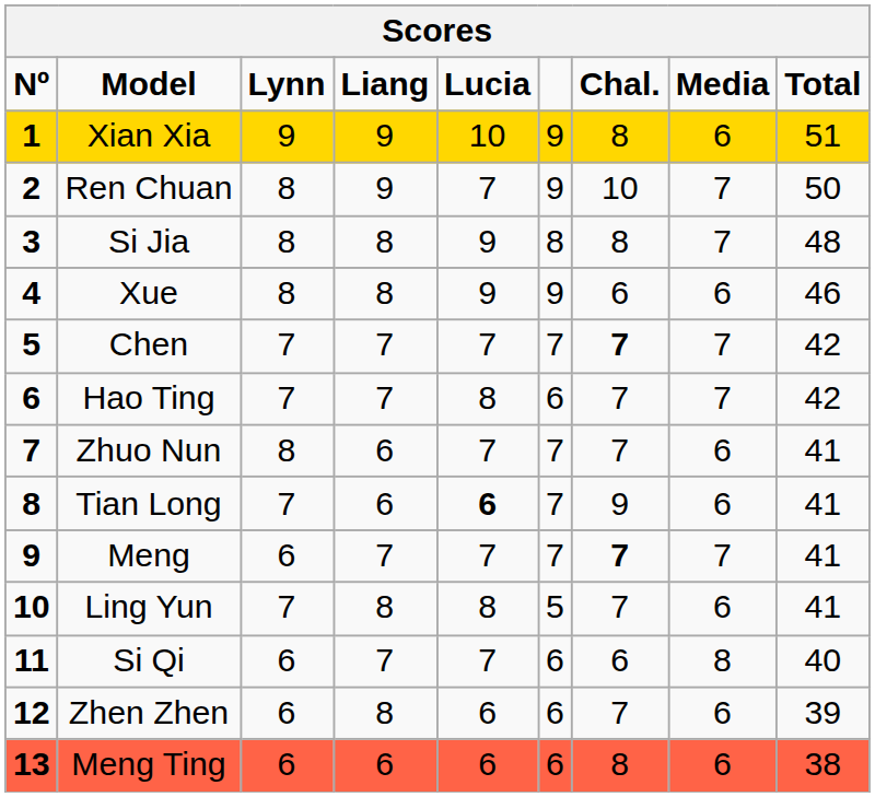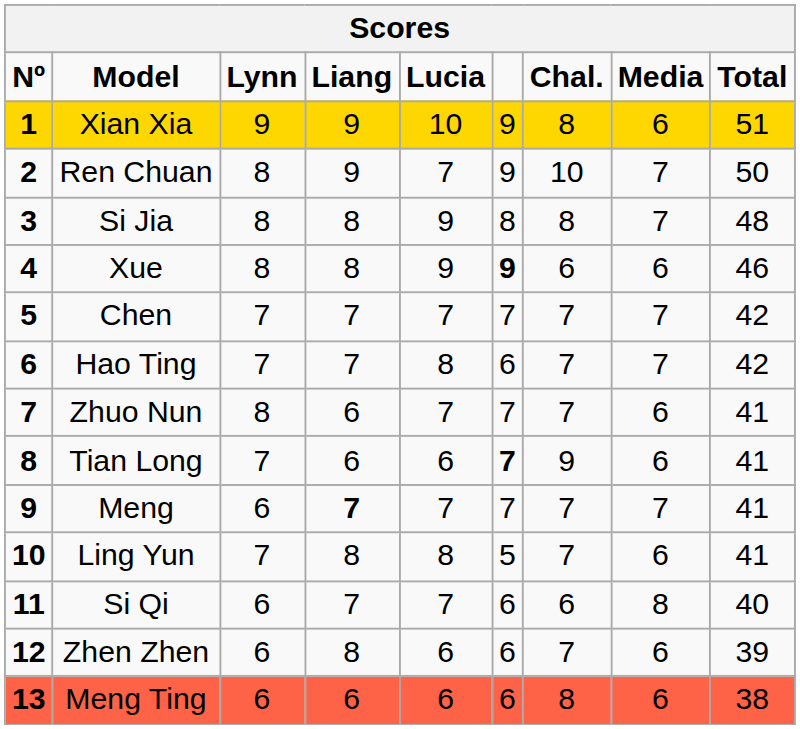Xue | column 6: normal -> bold
Chen | Chal.: bold -> normal
Tian Long | Lucia: bold -> normal
Tian Long | column 6: normal -> bold
Meng | Liang: normal -> bold
Meng | Chal.: bold -> normal
